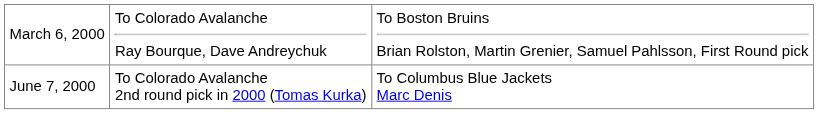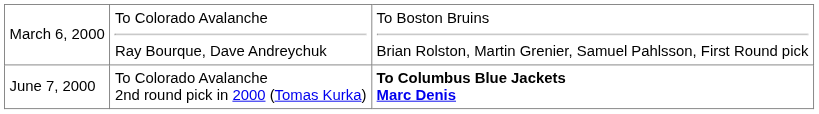June 7, 2000 | column 3: normal -> bold
